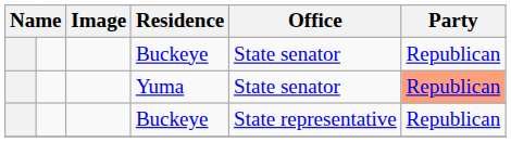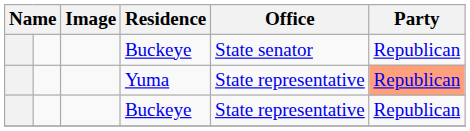Yuma | Office: State senator -> State representative
